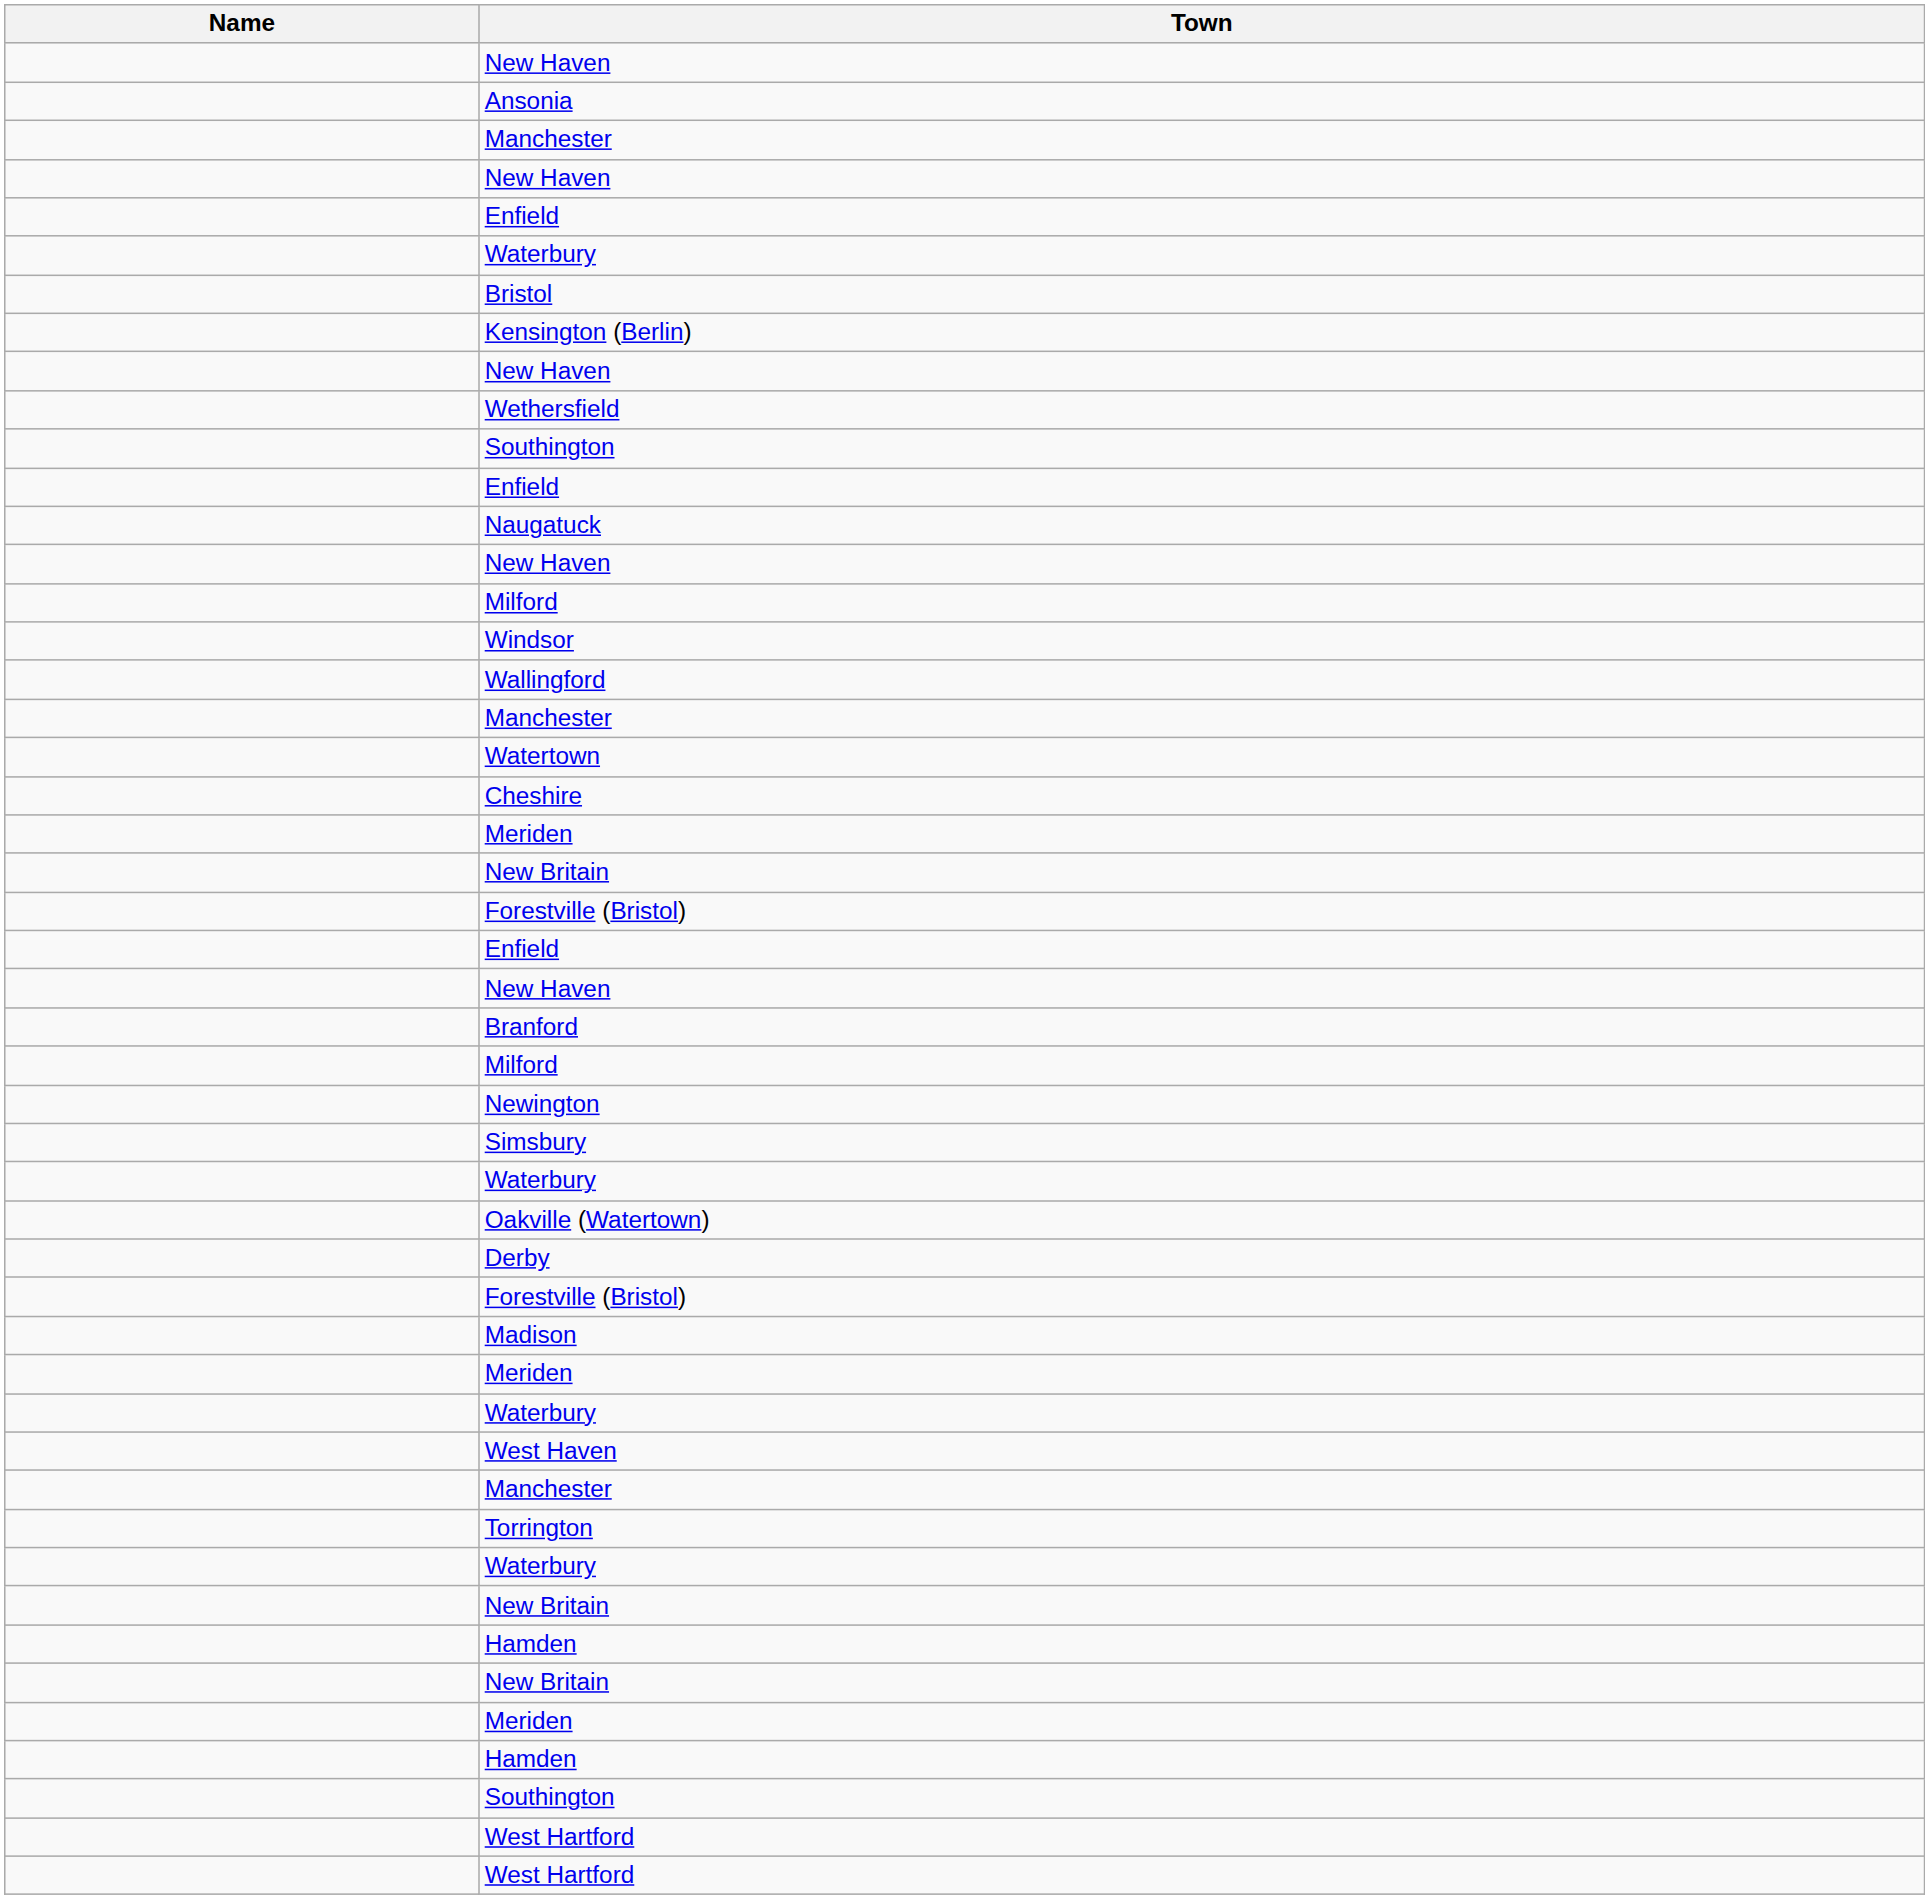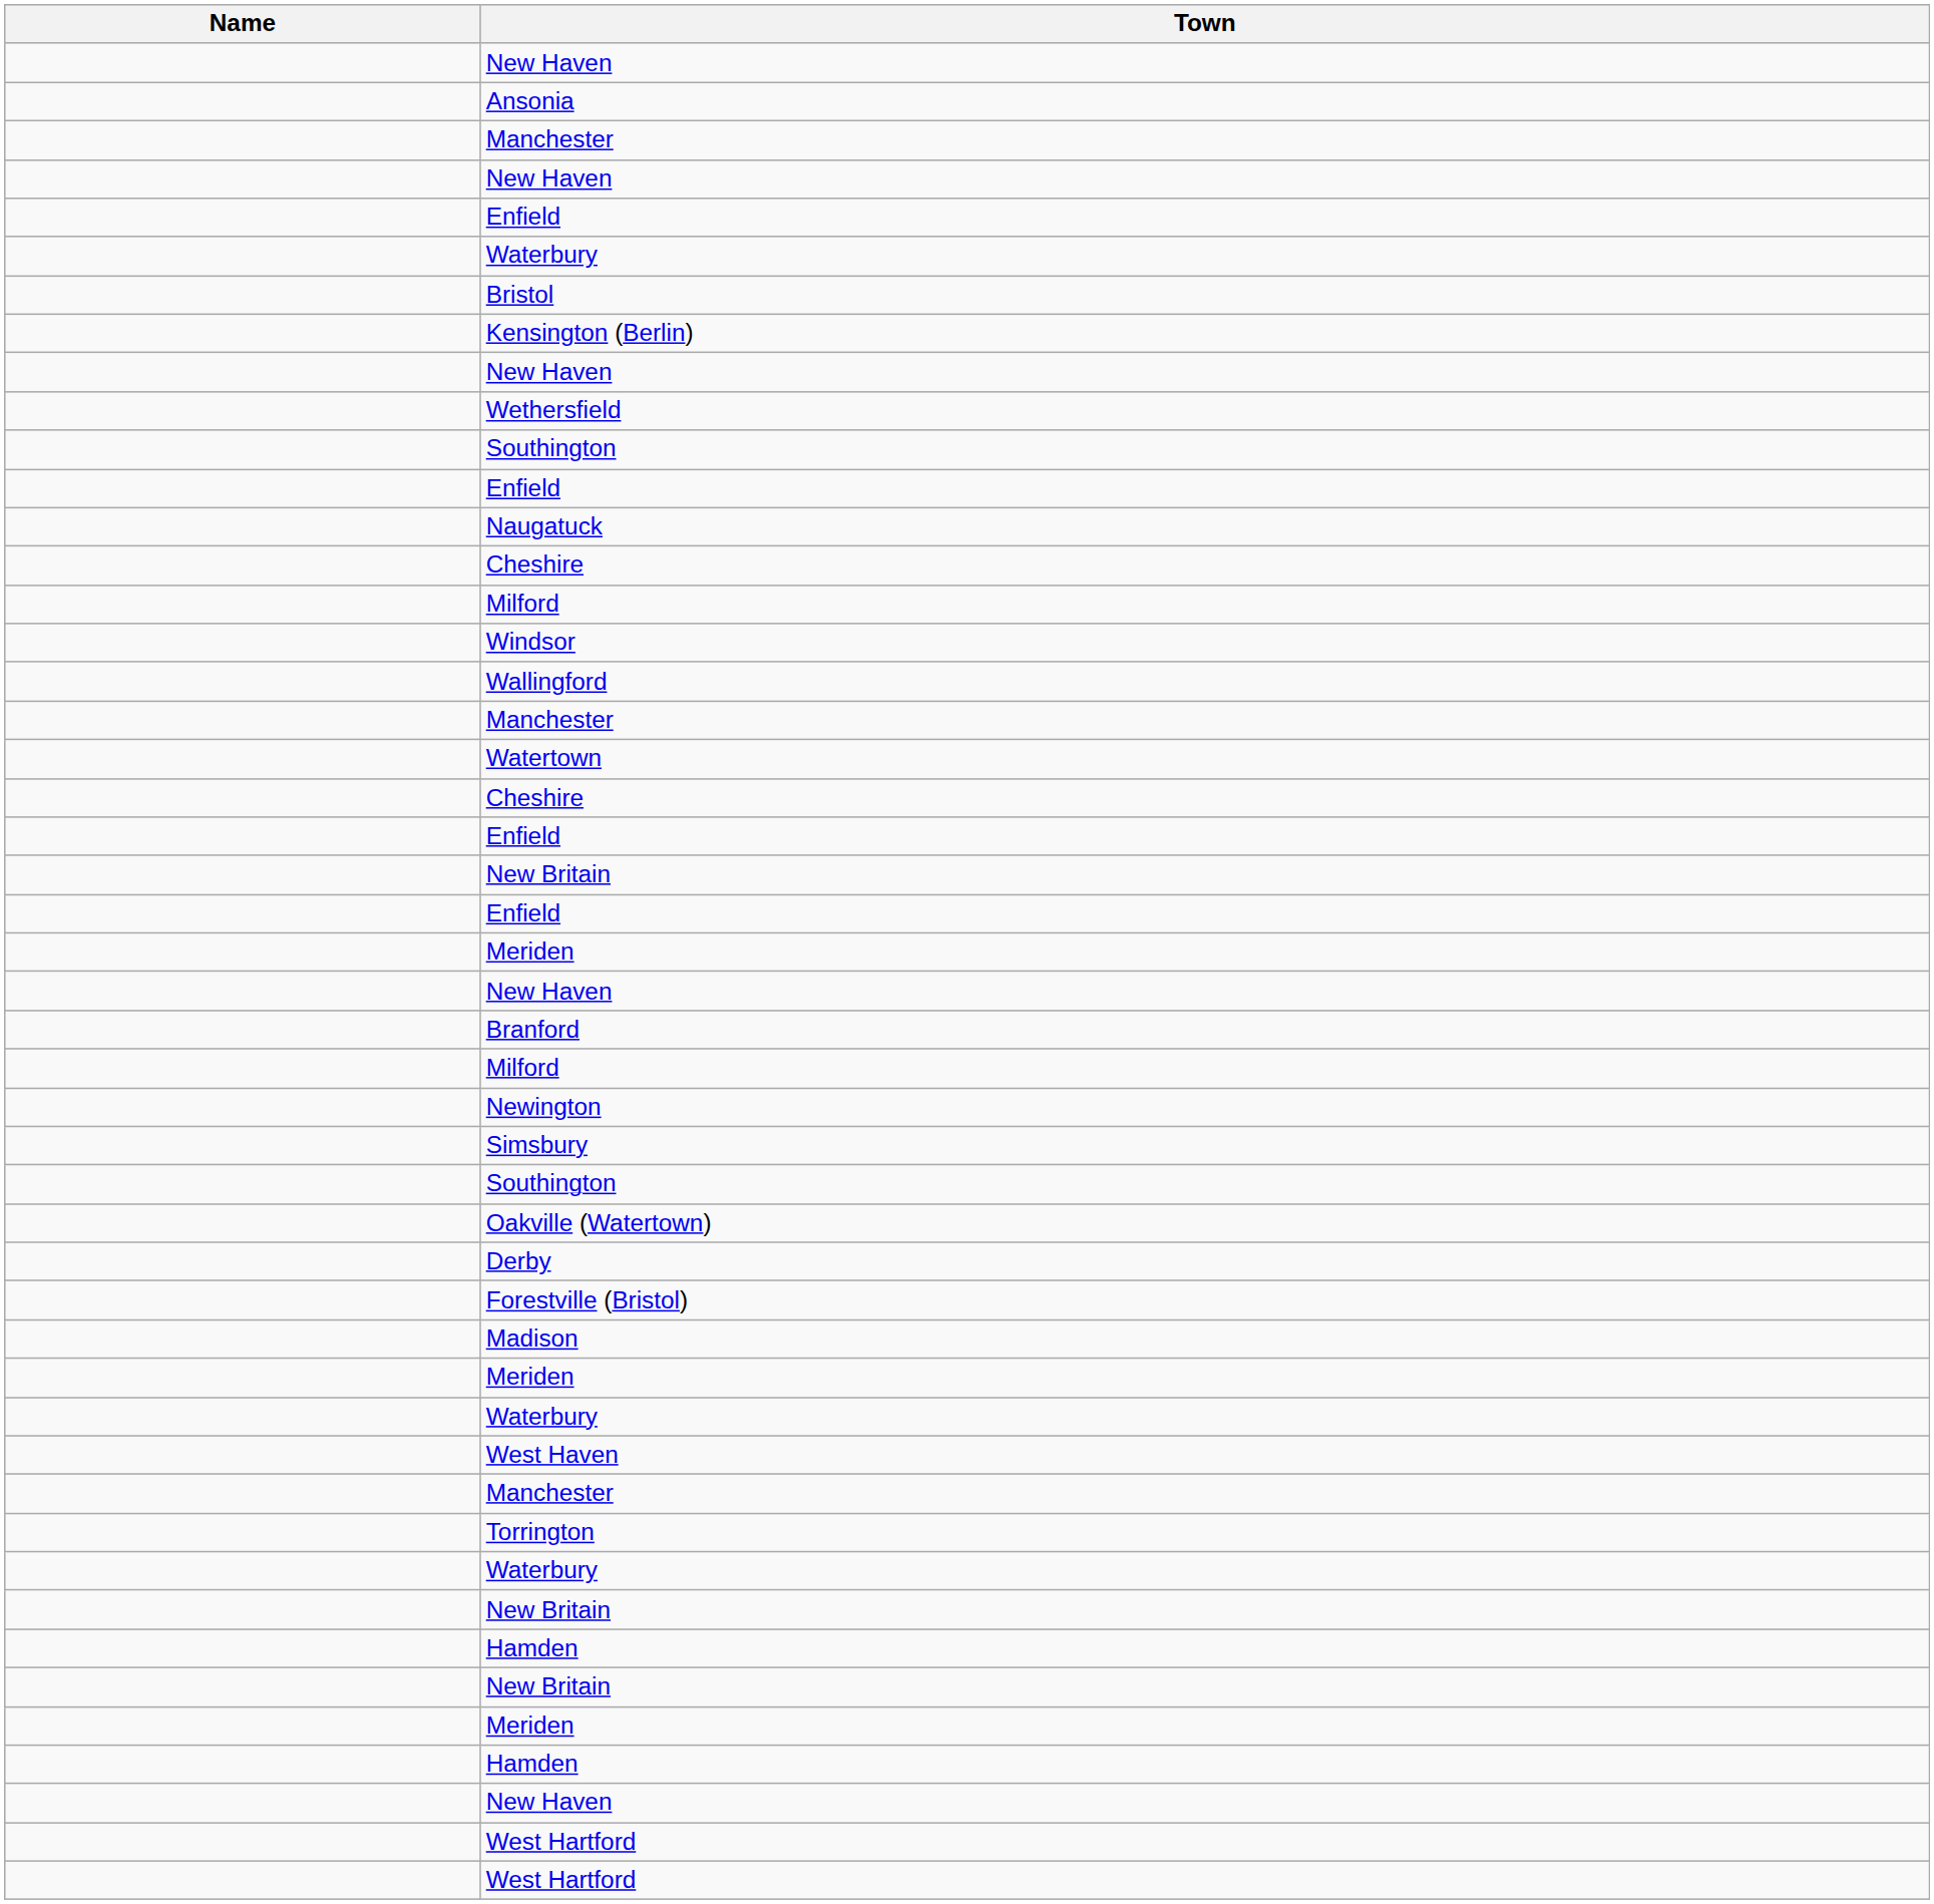row 15 | Town: New Haven -> Cheshire
row 22 | Town: Meriden -> Enfield
row 24 | Town: Forestville (Bristol) -> Enfield
row 25 | Town: Enfield -> Meriden
row 31 | Town: Waterbury -> Southington
row 47 | Town: Southington -> New Haven
